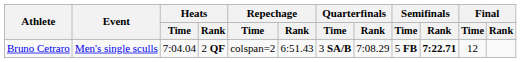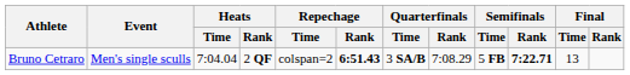Bruno Cetraro | Repechage / Rank: normal -> bold
Bruno Cetraro | Final / Time: 12 -> 13
